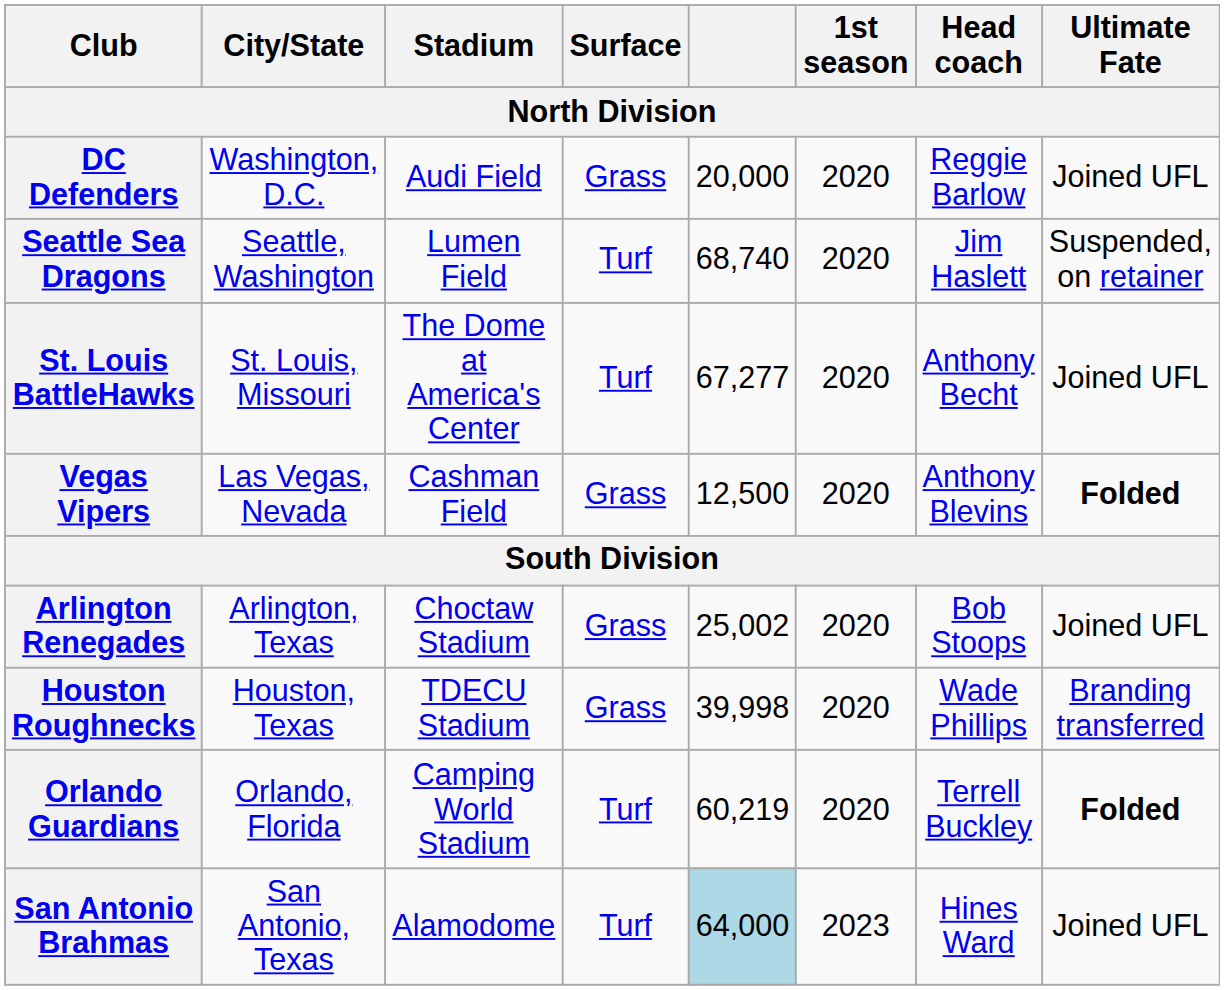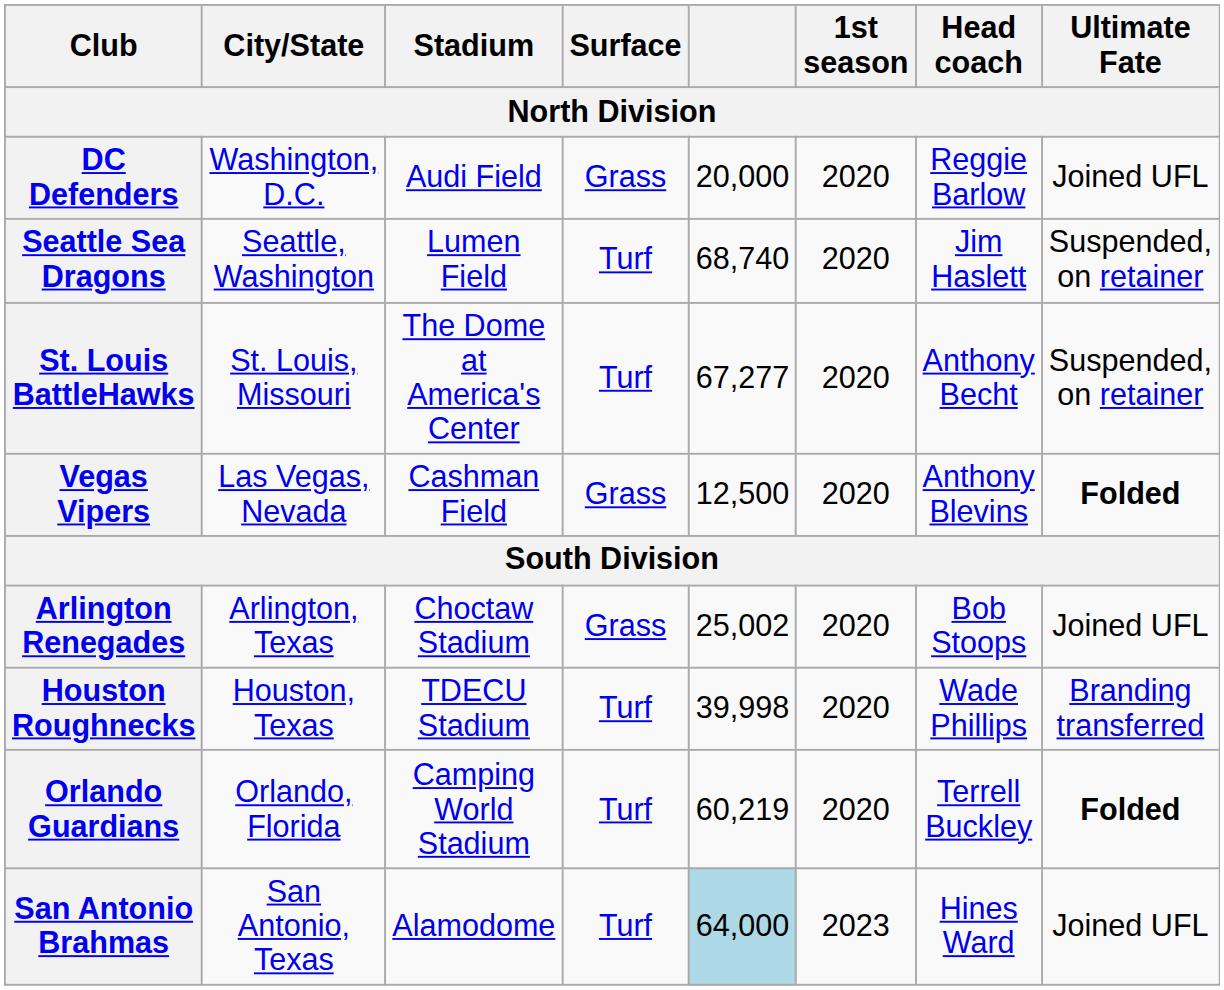St. Louis BattleHawks | Ultimate Fate: Joined UFL -> Suspended, on retainer
Houston Roughnecks | Surface: Grass -> Turf
